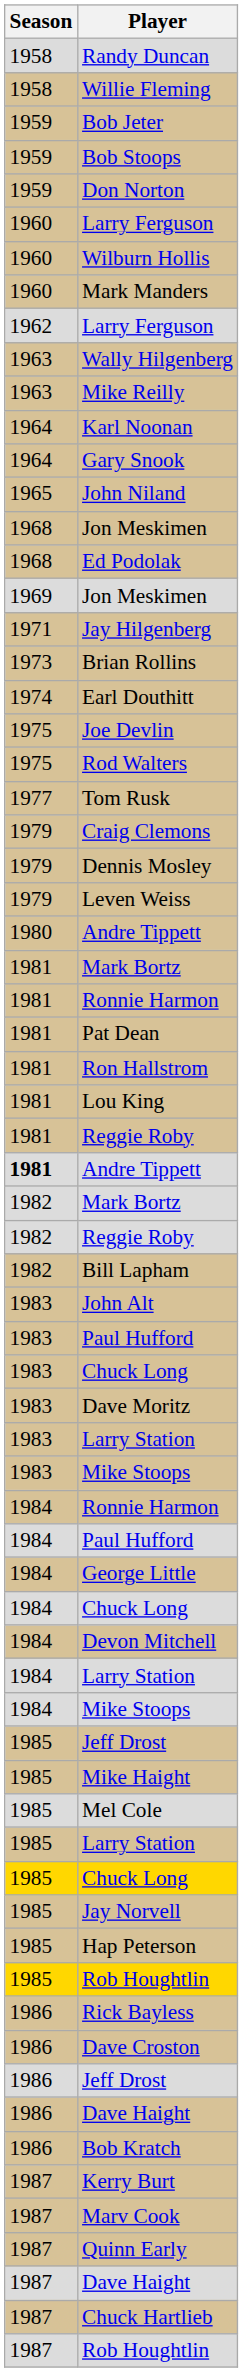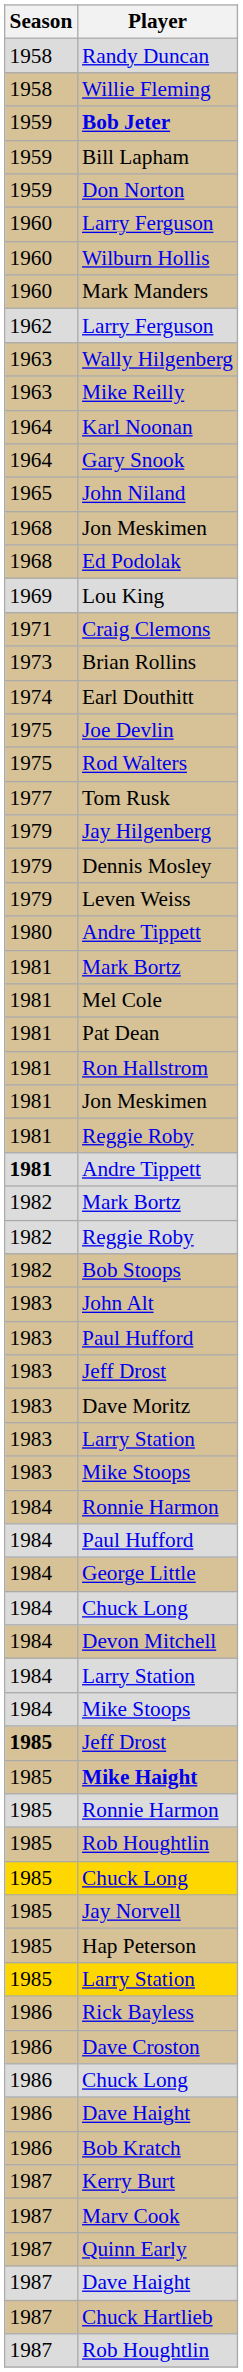row 4 | Player: normal -> bold
row 5 | Player: Bob Stoops -> Bill Lapham
row 18 | Player: Jon Meskimen -> Lou King
row 19 | Player: Jay Hilgenberg -> Craig Clemons
row 25 | Player: Craig Clemons -> Jay Hilgenberg
row 30 | Player: Ronnie Harmon -> Mel Cole
row 33 | Player: Lou King -> Jon Meskimen
row 38 | Player: Bill Lapham -> Bob Stoops
row 41 | Player: Chuck Long -> Jeff Drost
row 52 | Season: normal -> bold
row 53 | Player: normal -> bold
row 54 | Player: Mel Cole -> Ronnie Harmon
row 55 | Player: Larry Station -> Rob Houghtlin
row 59 | Player: Rob Houghtlin -> Larry Station
row 62 | Player: Jeff Drost -> Chuck Long
